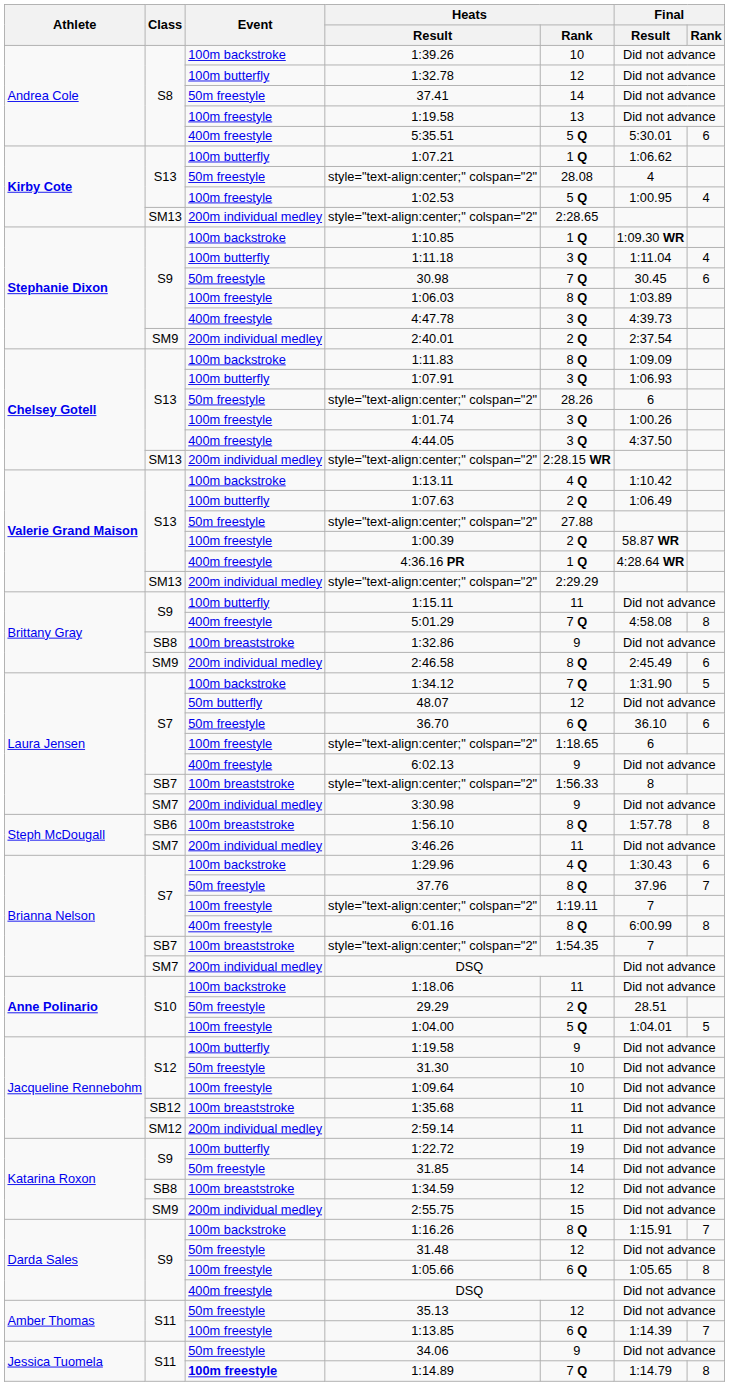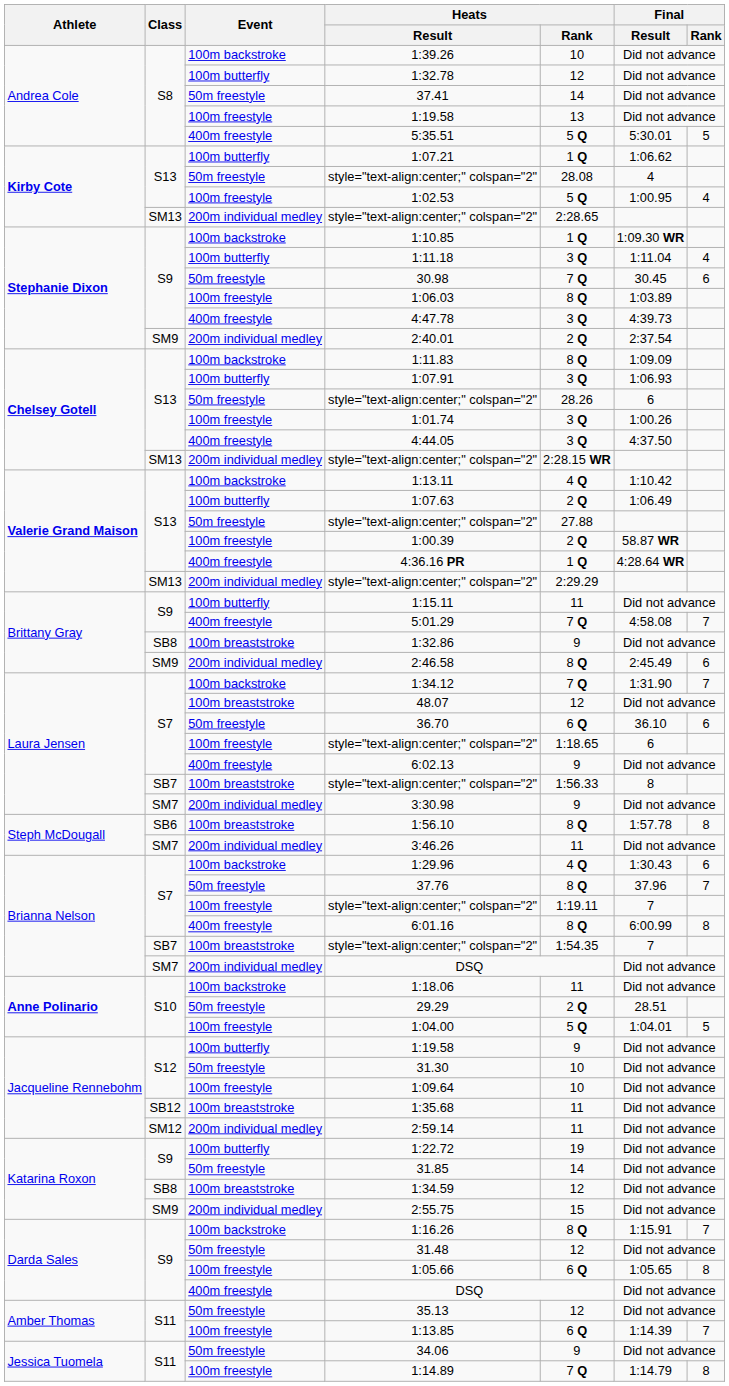5:35.51 | Final / Rank: 6 -> 5
5:01.29 | Final / Rank: 8 -> 7
1:34.12 | Final / Rank: 5 -> 7
48.07 | Event: 50m butterfly -> 100m breaststroke
1:14.89 | Event: bold -> normal
